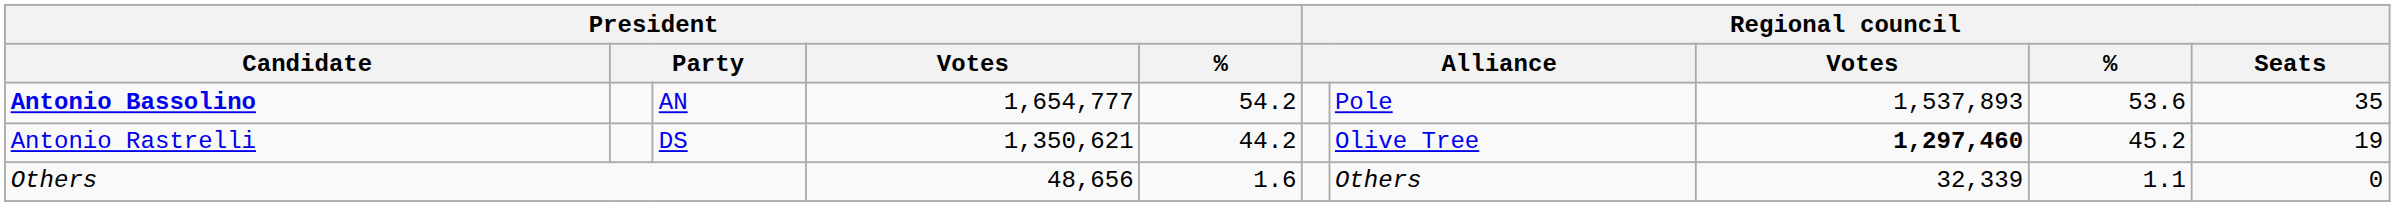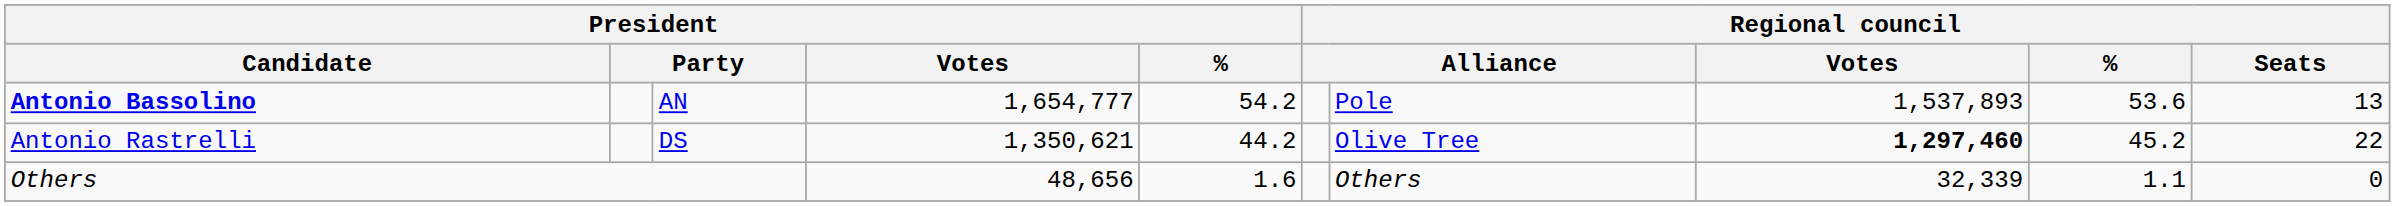Antonio Bassolino | Regional council / Seats: 35 -> 13
Antonio Rastrelli | Regional council / Seats: 19 -> 22
